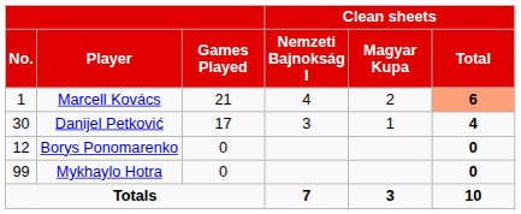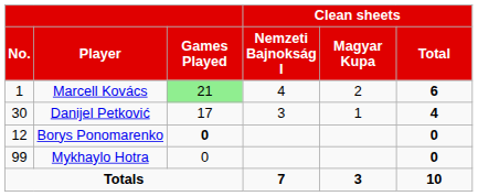Marcell Kovács | Games Played: no background -> lightgreen background
Marcell Kovács | Clean sheets / Total: lightsalmon background -> no background
Borys Ponomarenko | Games Played: normal -> bold
